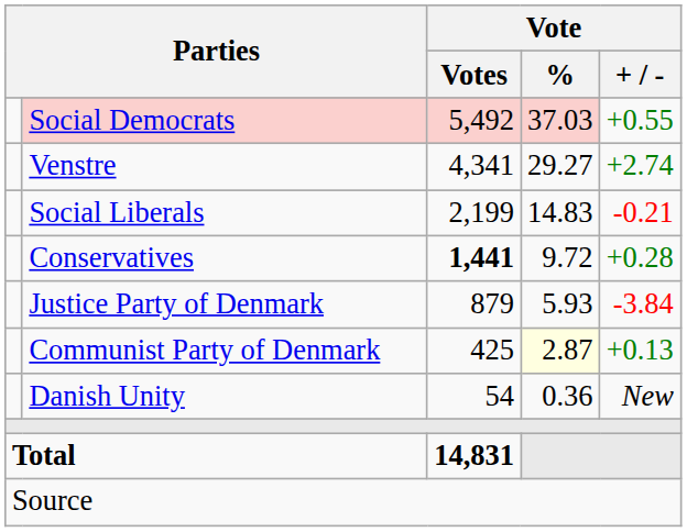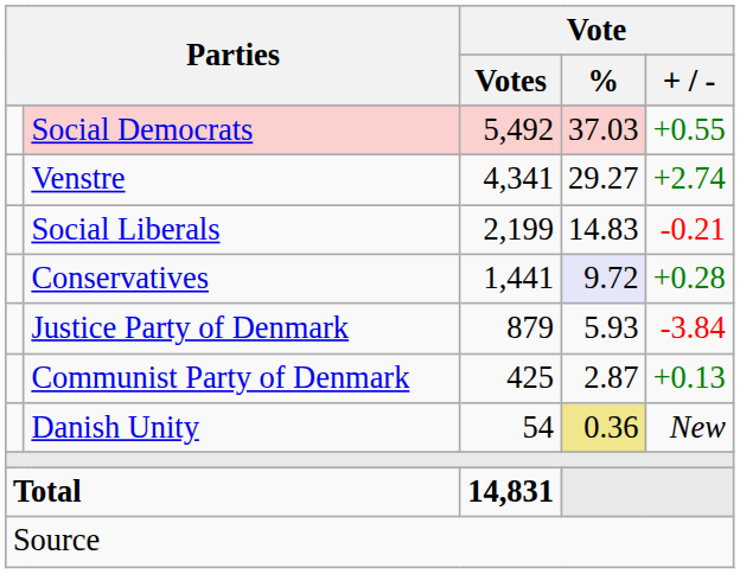Conservatives | Vote / Votes: bold -> normal
Conservatives | Vote / %: no background -> lavender background
Communist Party of Denmark | Vote / %: lightyellow background -> no background
Danish Unity | Vote / %: no background -> khaki background
